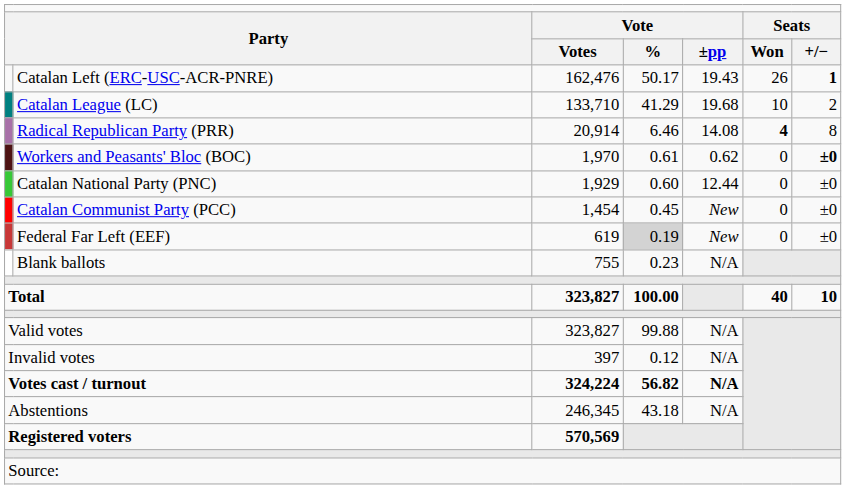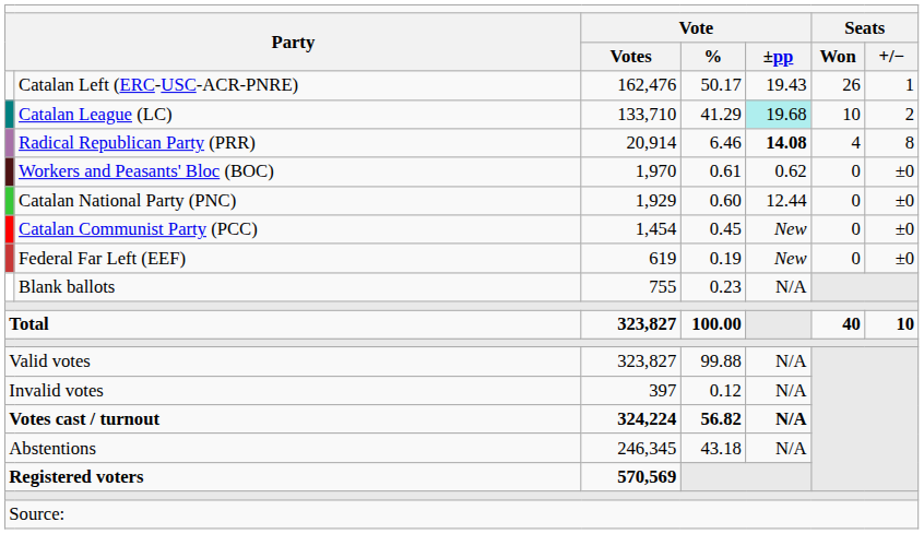Catalan Left (ERC-USC-ACR-PNRE) | column 7: bold -> normal
Catalan League (LC) | column 5: no background -> paleturquoise background
Radical Republican Party (PRR) | column 5: normal -> bold
Radical Republican Party (PRR) | column 6: bold -> normal
Workers and Peasants' Bloc (BOC) | column 7: bold -> normal
Federal Far Left (EEF) | column 4: lightgrey background -> no background
